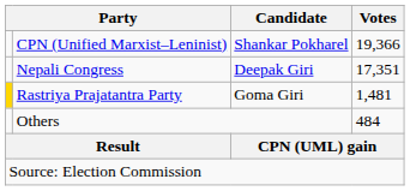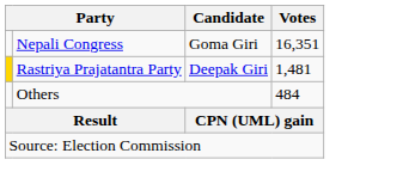- row: CPN (Unified Marxist–Leninist) | Shankar Pokharel | 19,366
Nepali Congress | Candidate: Deepak Giri -> Goma Giri
Nepali Congress | Votes: 17,351 -> 16,351
Rastriya Prajatantra Party | Candidate: Goma Giri -> Deepak Giri
